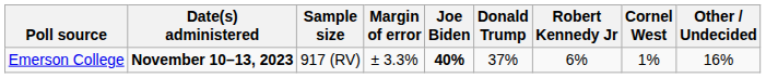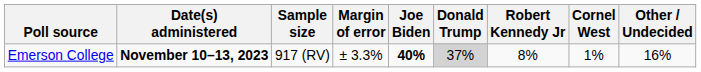Emerson College | Donald Trump: no background -> lightgrey background
Emerson College | Robert Kennedy Jr: 6% -> 8%
